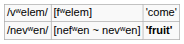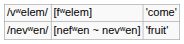/nevʷen/ | column 3: bold -> normal
